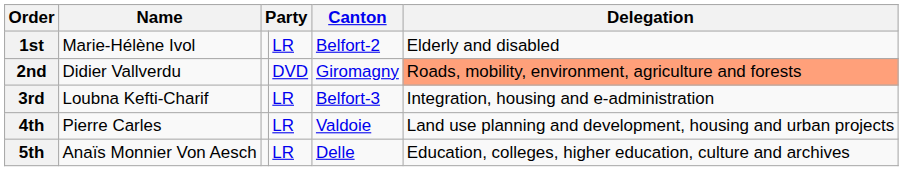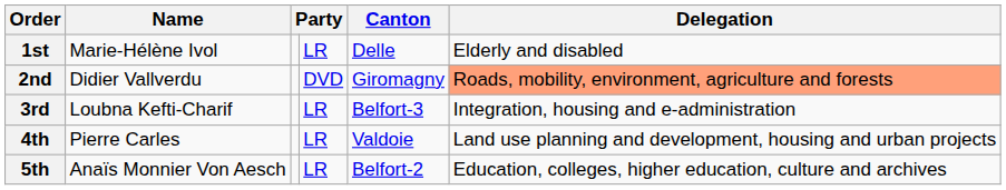1st | Canton: Belfort-2 -> Delle
5th | Canton: Delle -> Belfort-2
